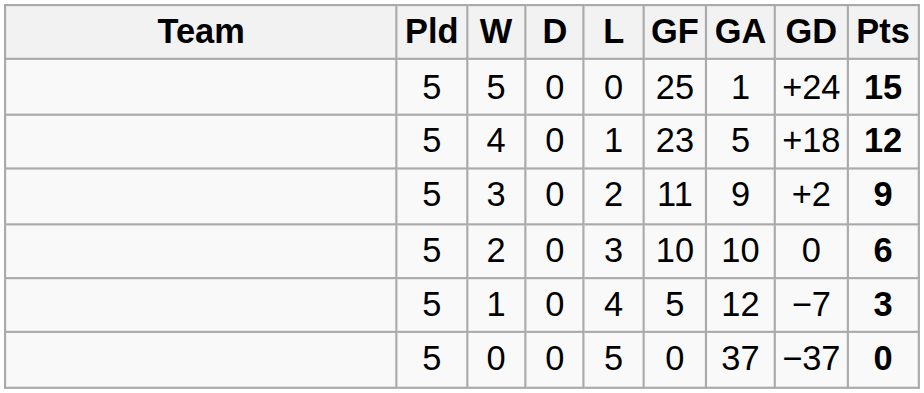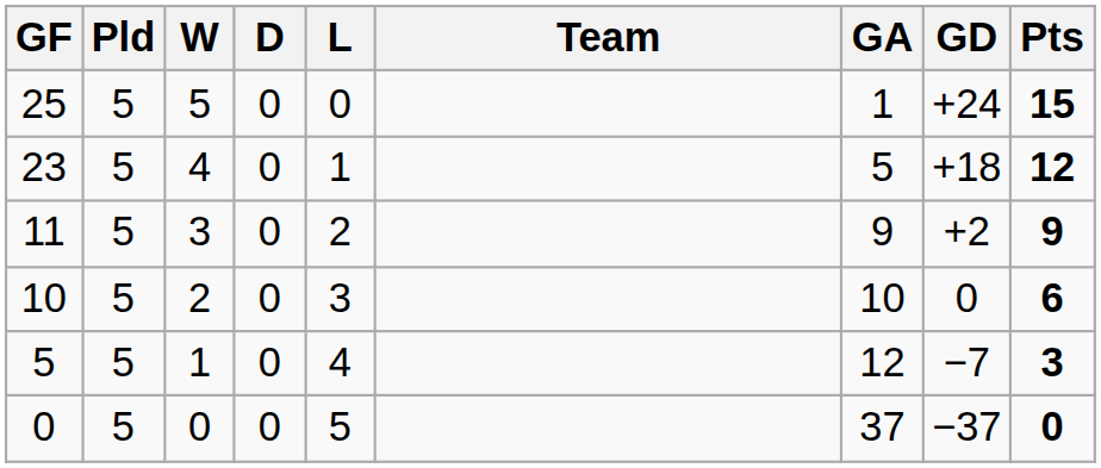columns swapped: Team <-> GF
